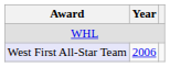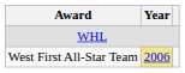West First All-Star Team | Award: lavender background -> no background
West First All-Star Team | Year: no background -> khaki background
